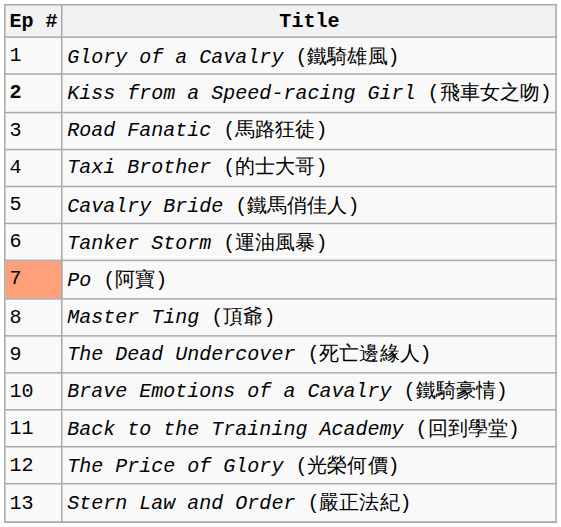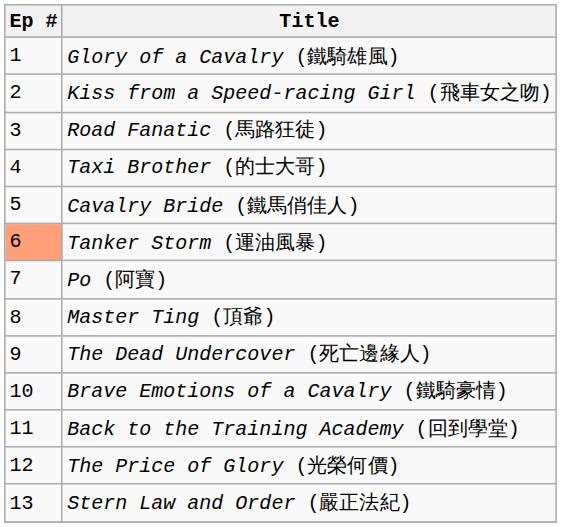Kiss from a Speed-racing Girl (飛車女之吻) | Ep #: bold -> normal
Tanker Storm (運油風暴) | Ep #: no background -> lightsalmon background
Po (阿寶) | Ep #: lightsalmon background -> no background
